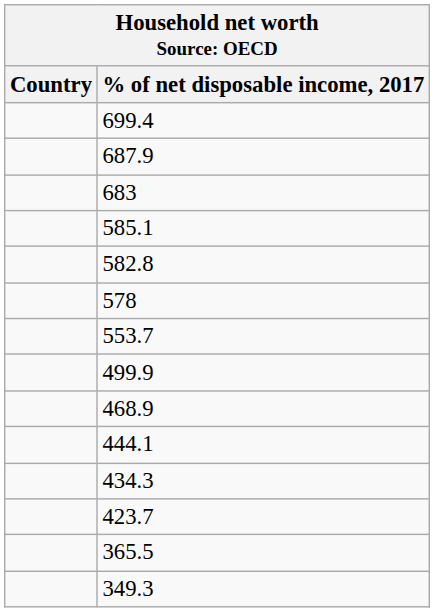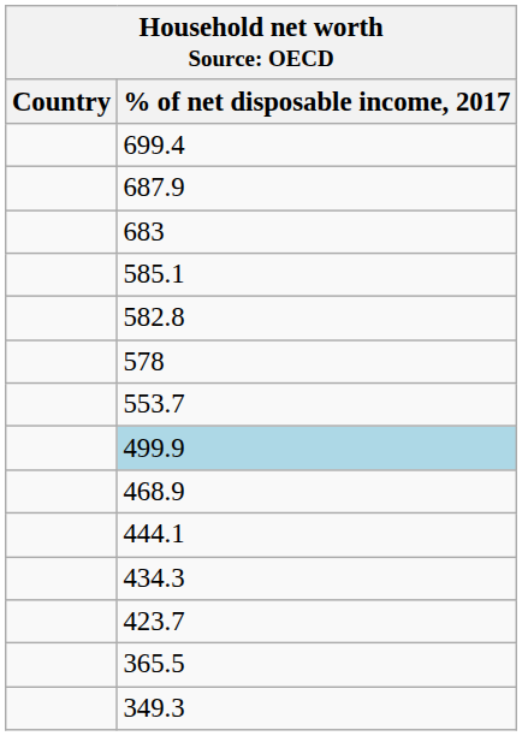499.9 | % of net disposable income, 2017: no background -> lightblue background
